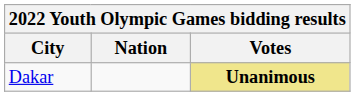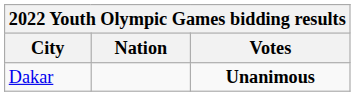Dakar | Votes: khaki background -> no background
